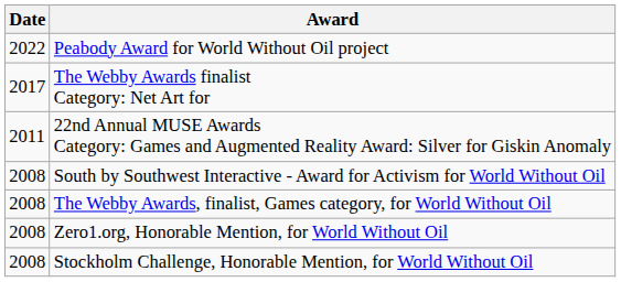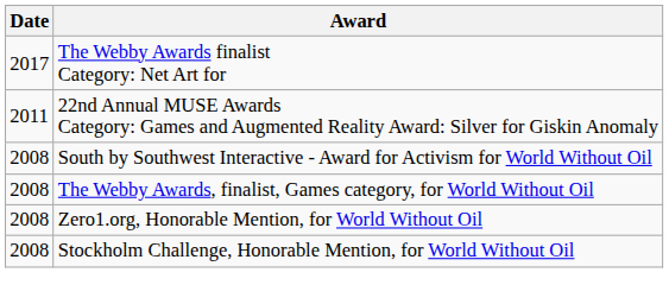- row: 2022 | Peabody Award for World Without Oil project
